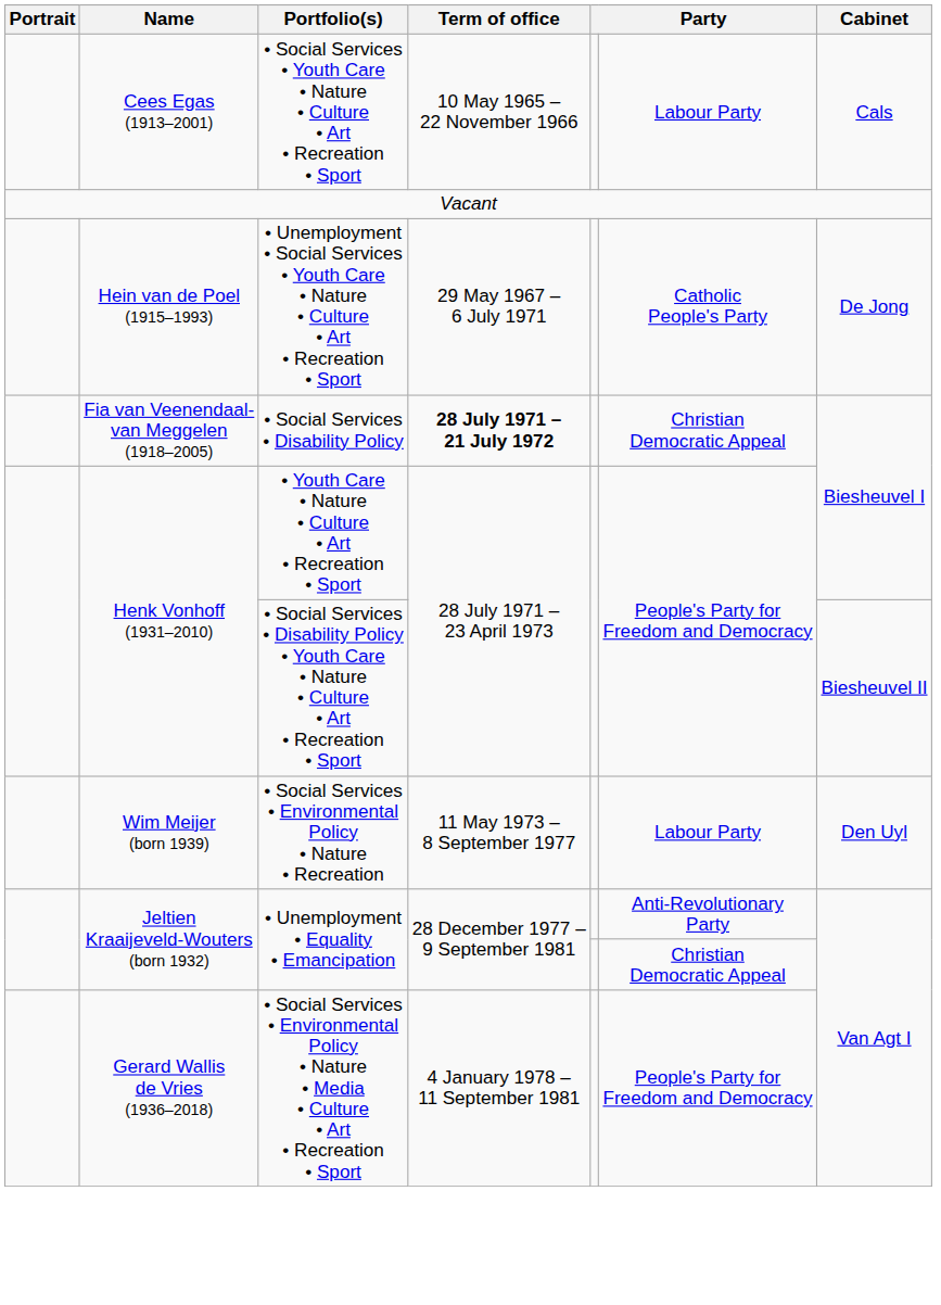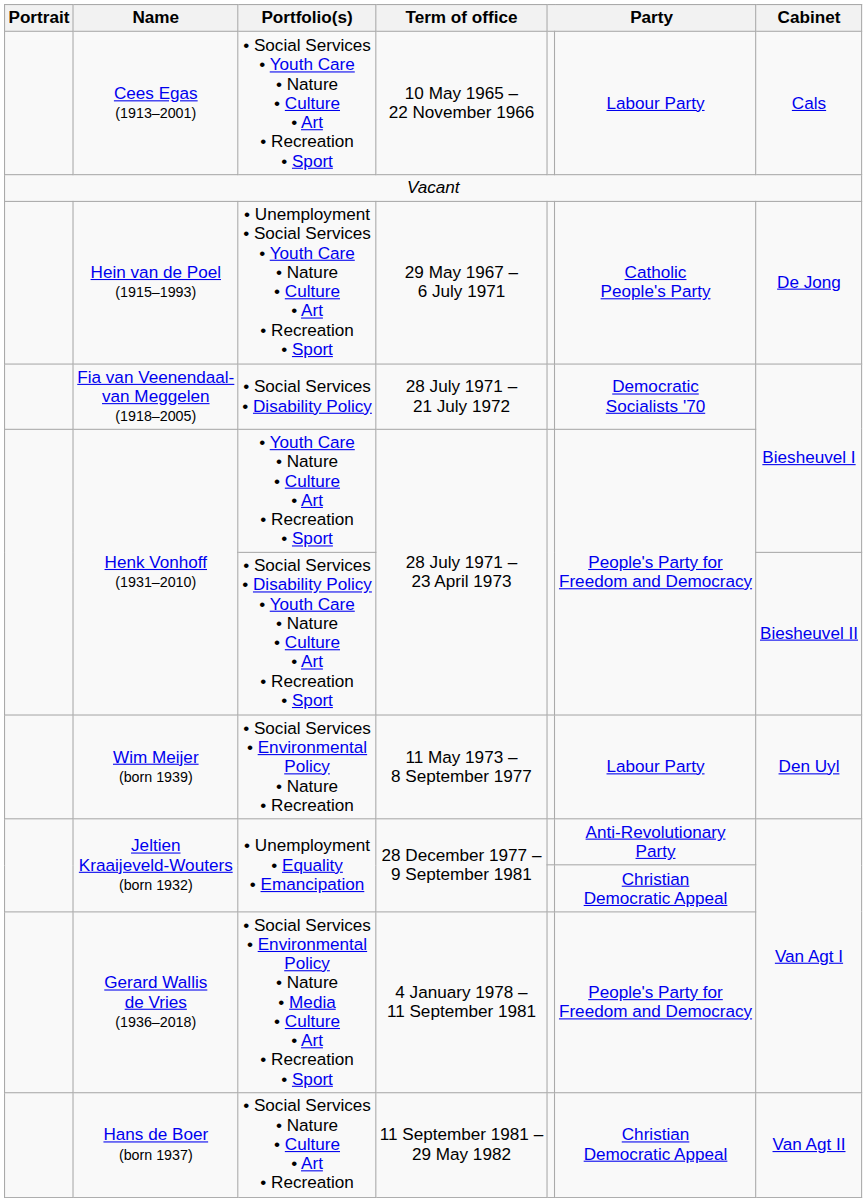• Social Services • Disability Policy | Term of office: bold -> normal
• Social Services • Disability Policy | column 6: Christian Democratic Appeal -> Democratic Socialists '70
+ row: Hans de Boer (born 1937) | • Social Services • Nature • Culture • Art • Recreation | 11 September 1981 – 29 May 1982 | Christian Democratic Appeal | Van Agt II
